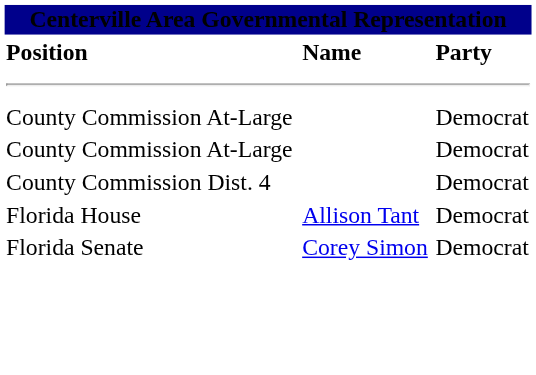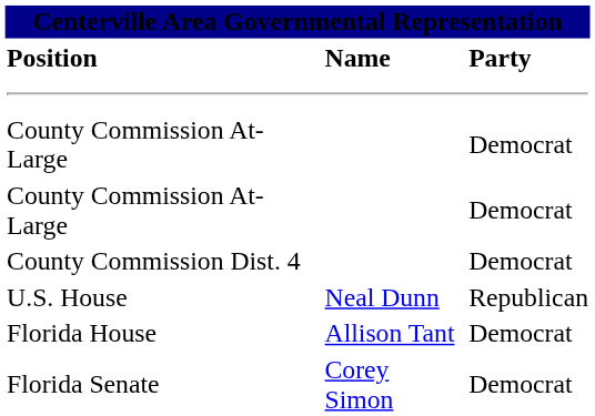+ row: U.S. House | Neal Dunn | Republican
